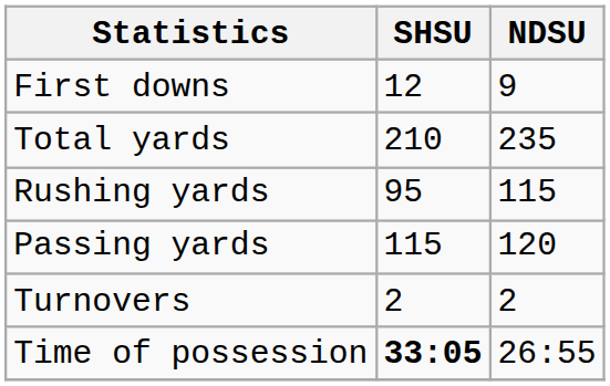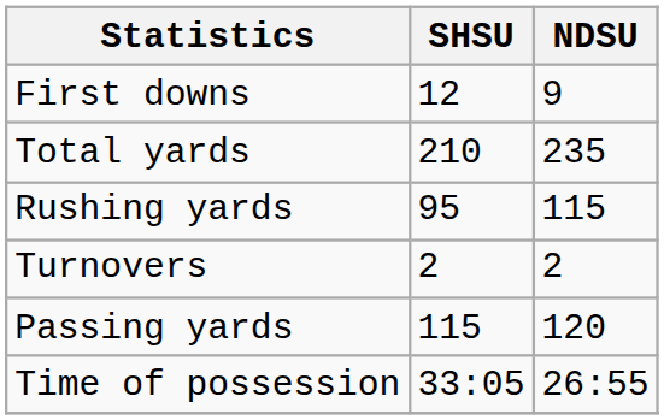rows swapped: Passing yards <-> Turnovers
Time of possession | SHSU: bold -> normal
